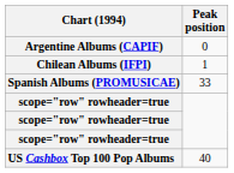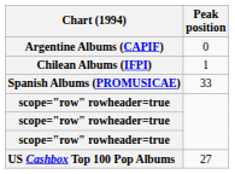US Cashbox Top 100 Pop Albums | Peak position: 40 -> 27
